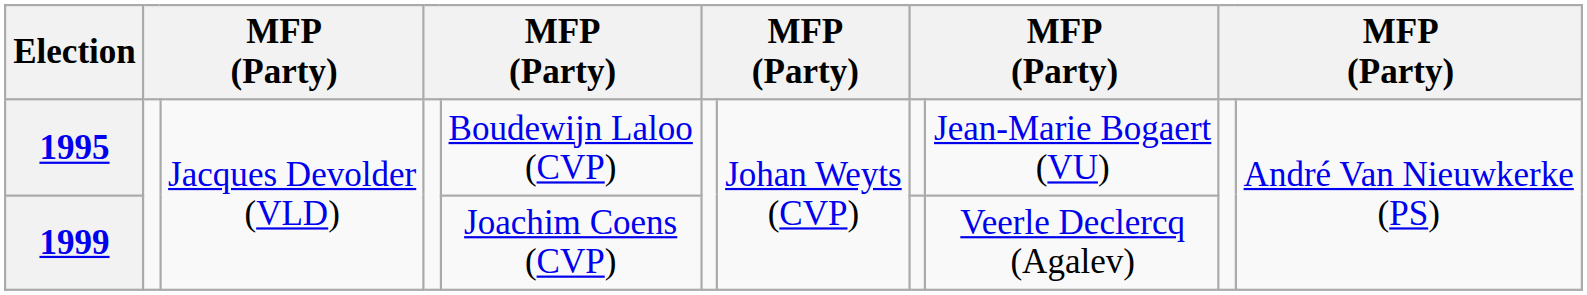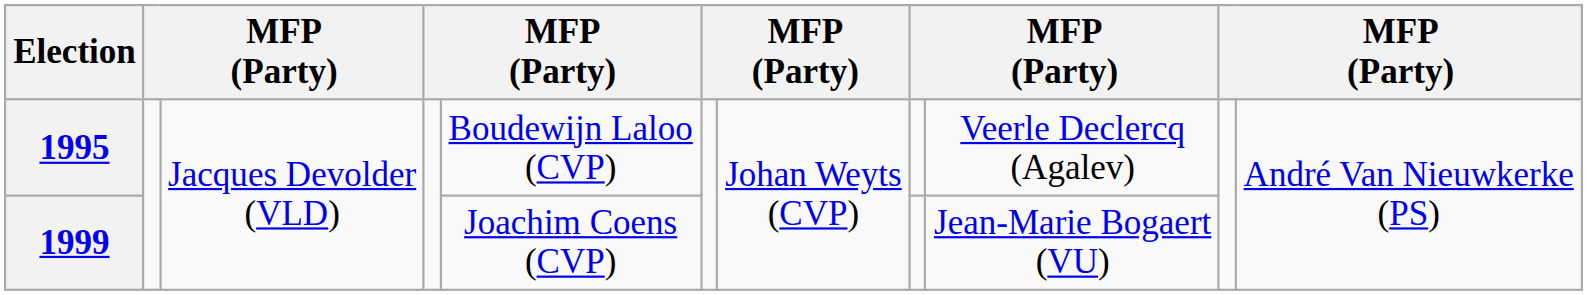1995 | column 9: Jean-Marie Bogaert (VU) -> Veerle Declercq (Agalev)
1999 | column 9: Veerle Declercq (Agalev) -> Jean-Marie Bogaert (VU)
